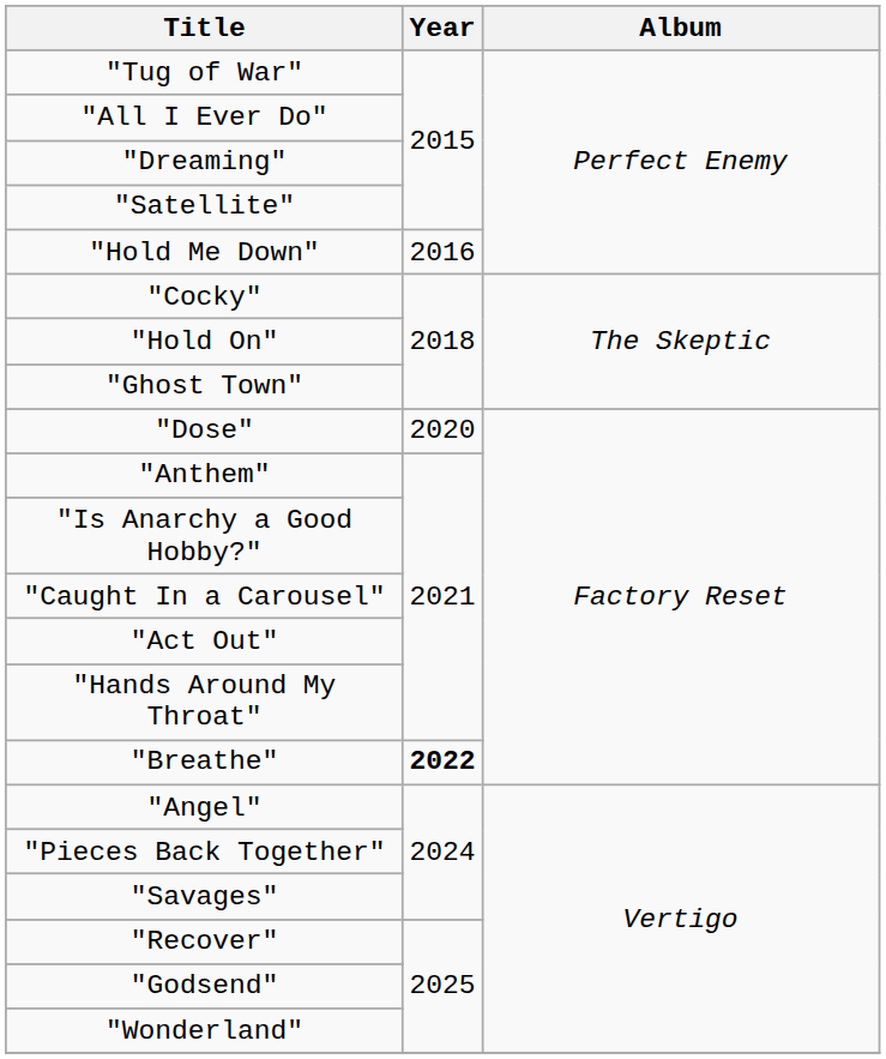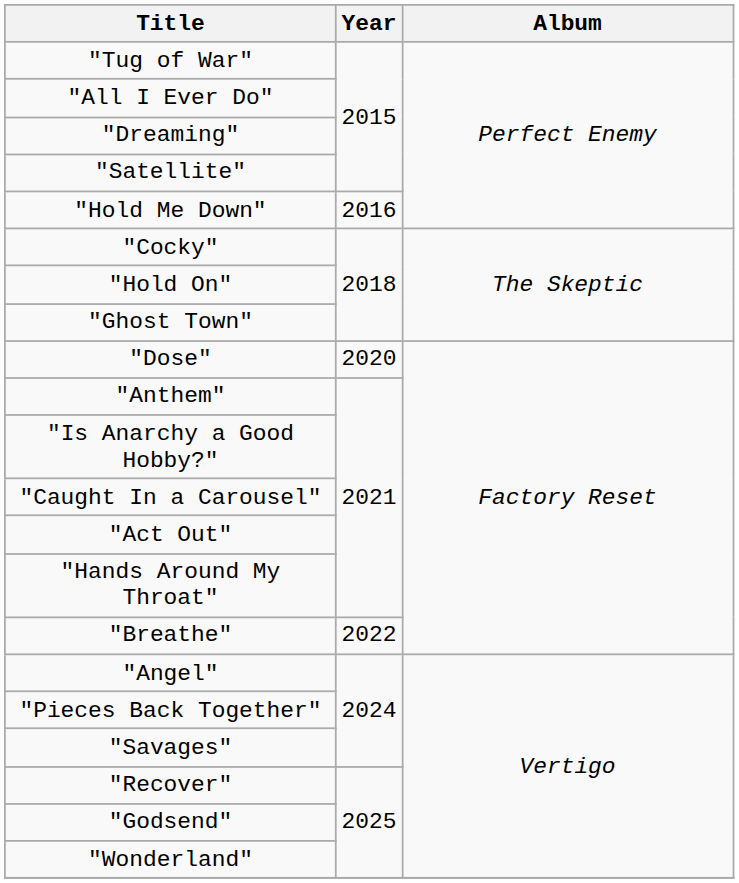"Breathe" | Year: bold -> normal
